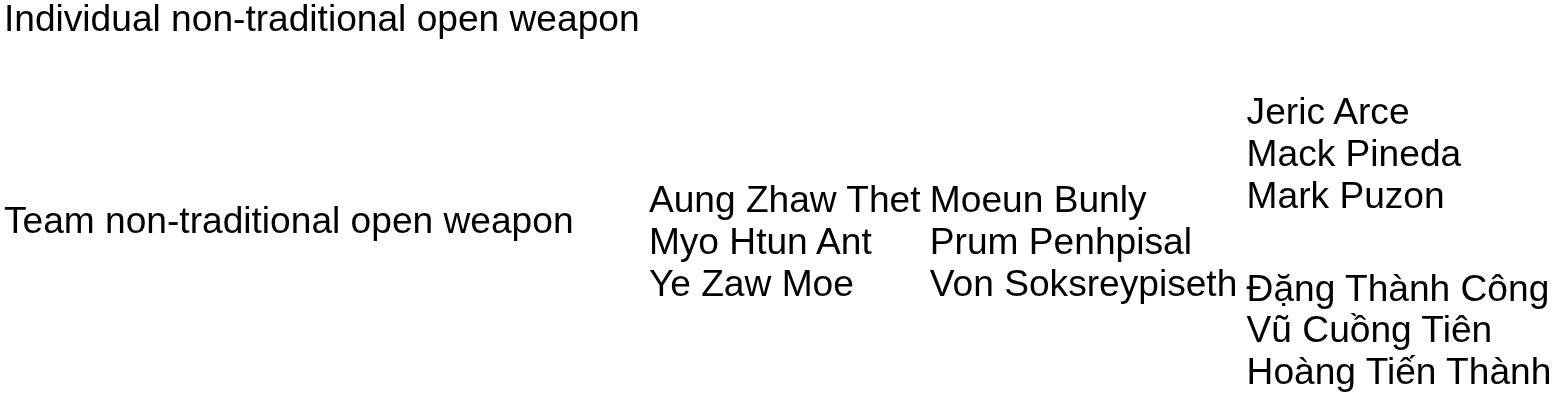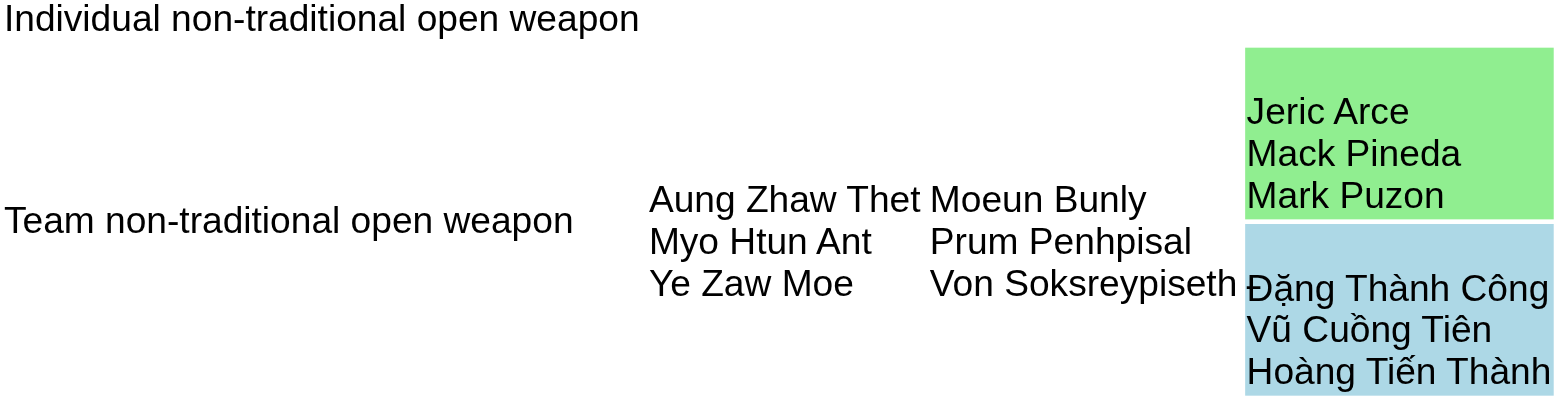Jeric Arce Mack Pineda Mark Puzon | column 4: no background -> lightgreen background
Đặng Thành Công Vũ Cuồng Tiên Hoàng Tiến Thành | column 4: no background -> lightblue background
